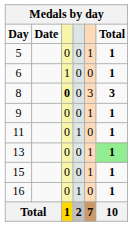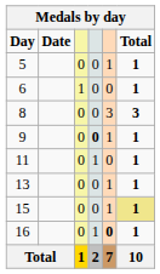8 | column 3: bold -> normal
9 | column 4: normal -> bold
13 | Total: lightgreen background -> no background
15 | Total: no background -> khaki background
16 | column 5: normal -> bold
